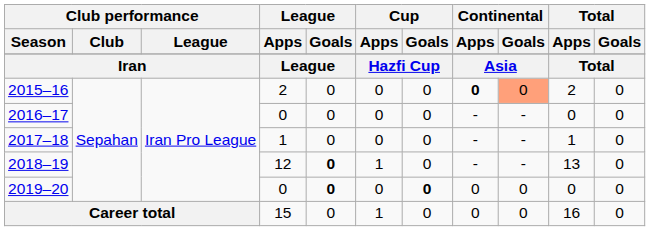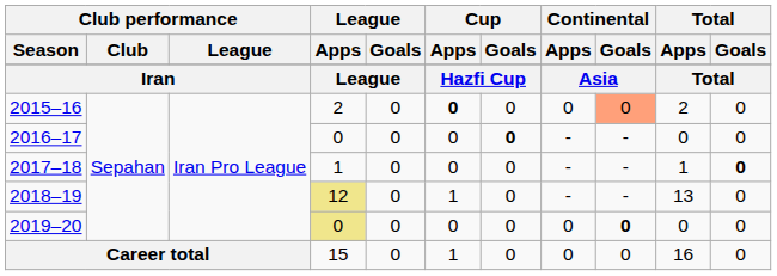2015–16 | Cup / Apps: normal -> bold
2015–16 | Continental / Apps: bold -> normal
2016–17 | Cup / Goals: normal -> bold
2017–18 | Total / Goals: normal -> bold
2018–19 | League / Apps: no background -> khaki background
2018–19 | League / Goals: bold -> normal
2019–20 | League / Apps: no background -> khaki background
2019–20 | League / Goals: bold -> normal
2019–20 | Cup / Goals: bold -> normal
2019–20 | Continental / Goals: normal -> bold
